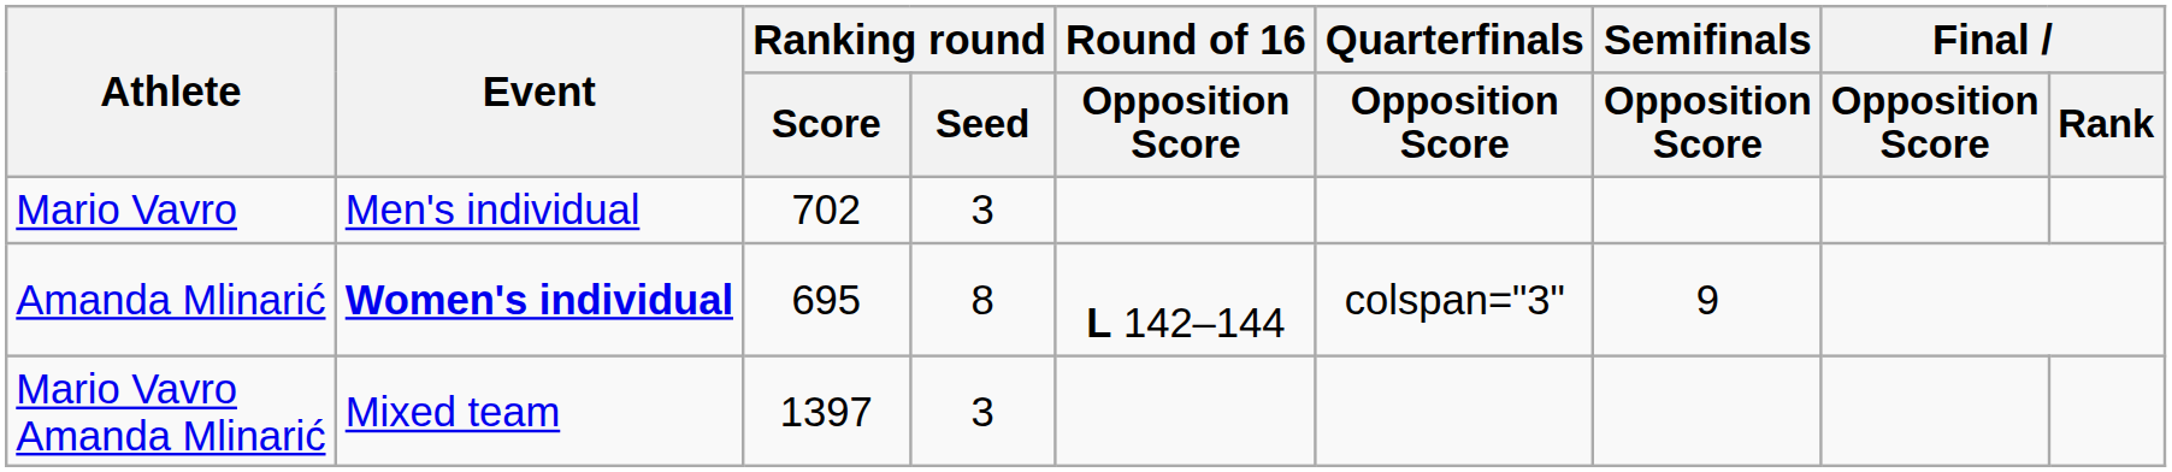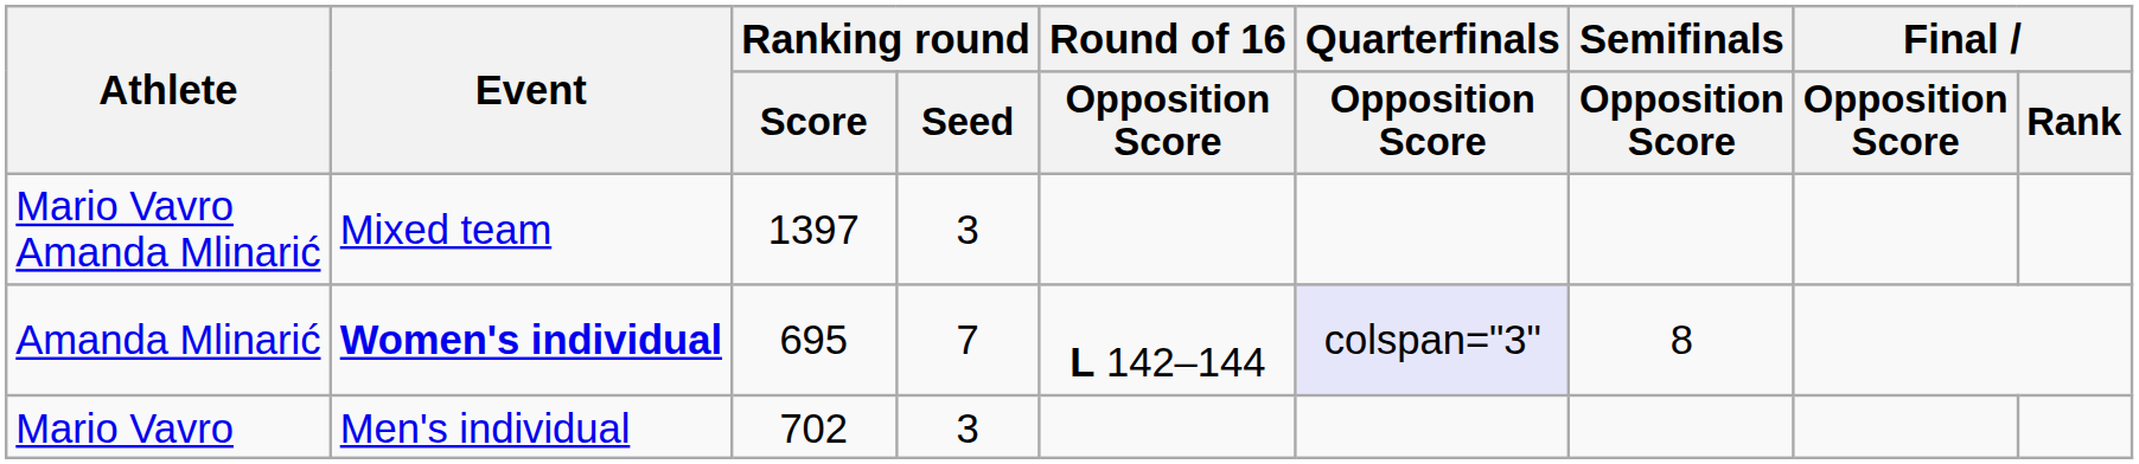rows swapped: Mario Vavro <-> Mario Vavro Amanda Mlinarić
Amanda Mlinarić | Ranking round / Seed: 8 -> 7
Amanda Mlinarić | Quarterfinals / Opposition Score: no background -> lavender background
Amanda Mlinarić | Semifinals / Opposition Score: 9 -> 8
